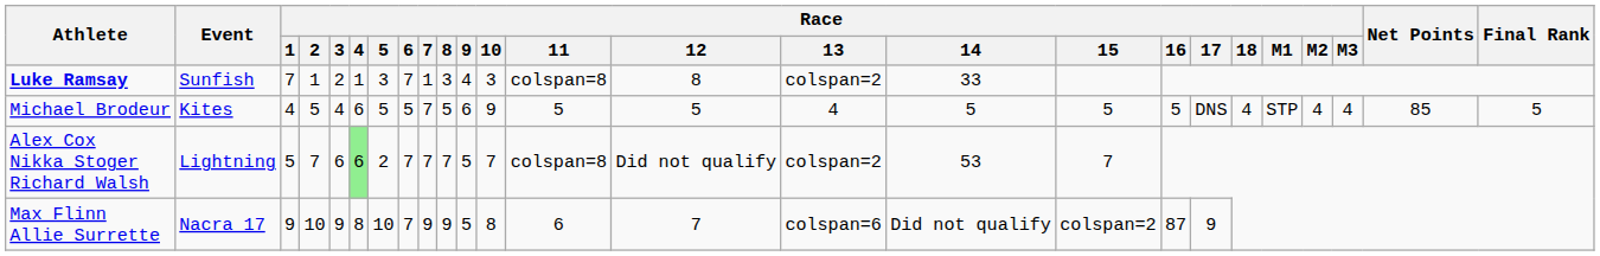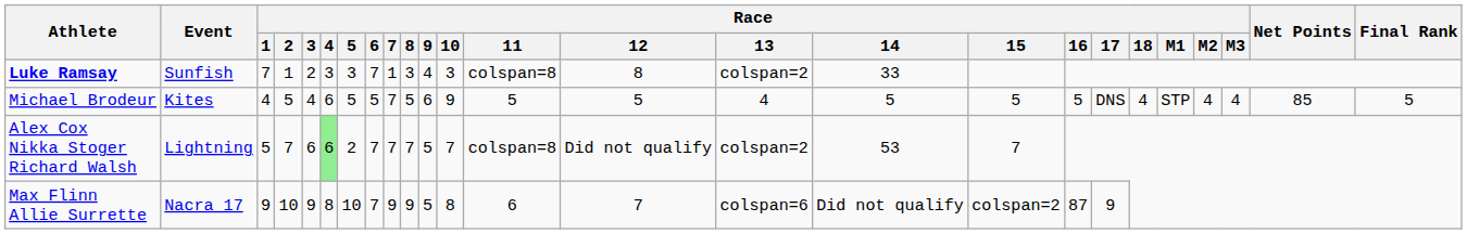Luke Ramsay | Race / 4: 1 -> 3
